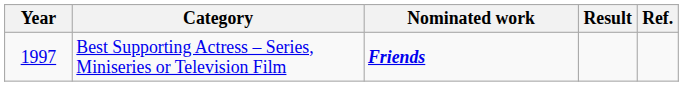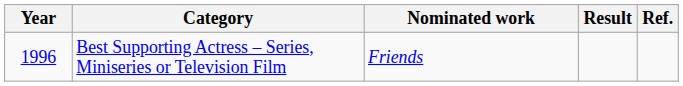row 2 | Year: 1997 -> 1996
row 2 | Nominated work: bold -> normal
